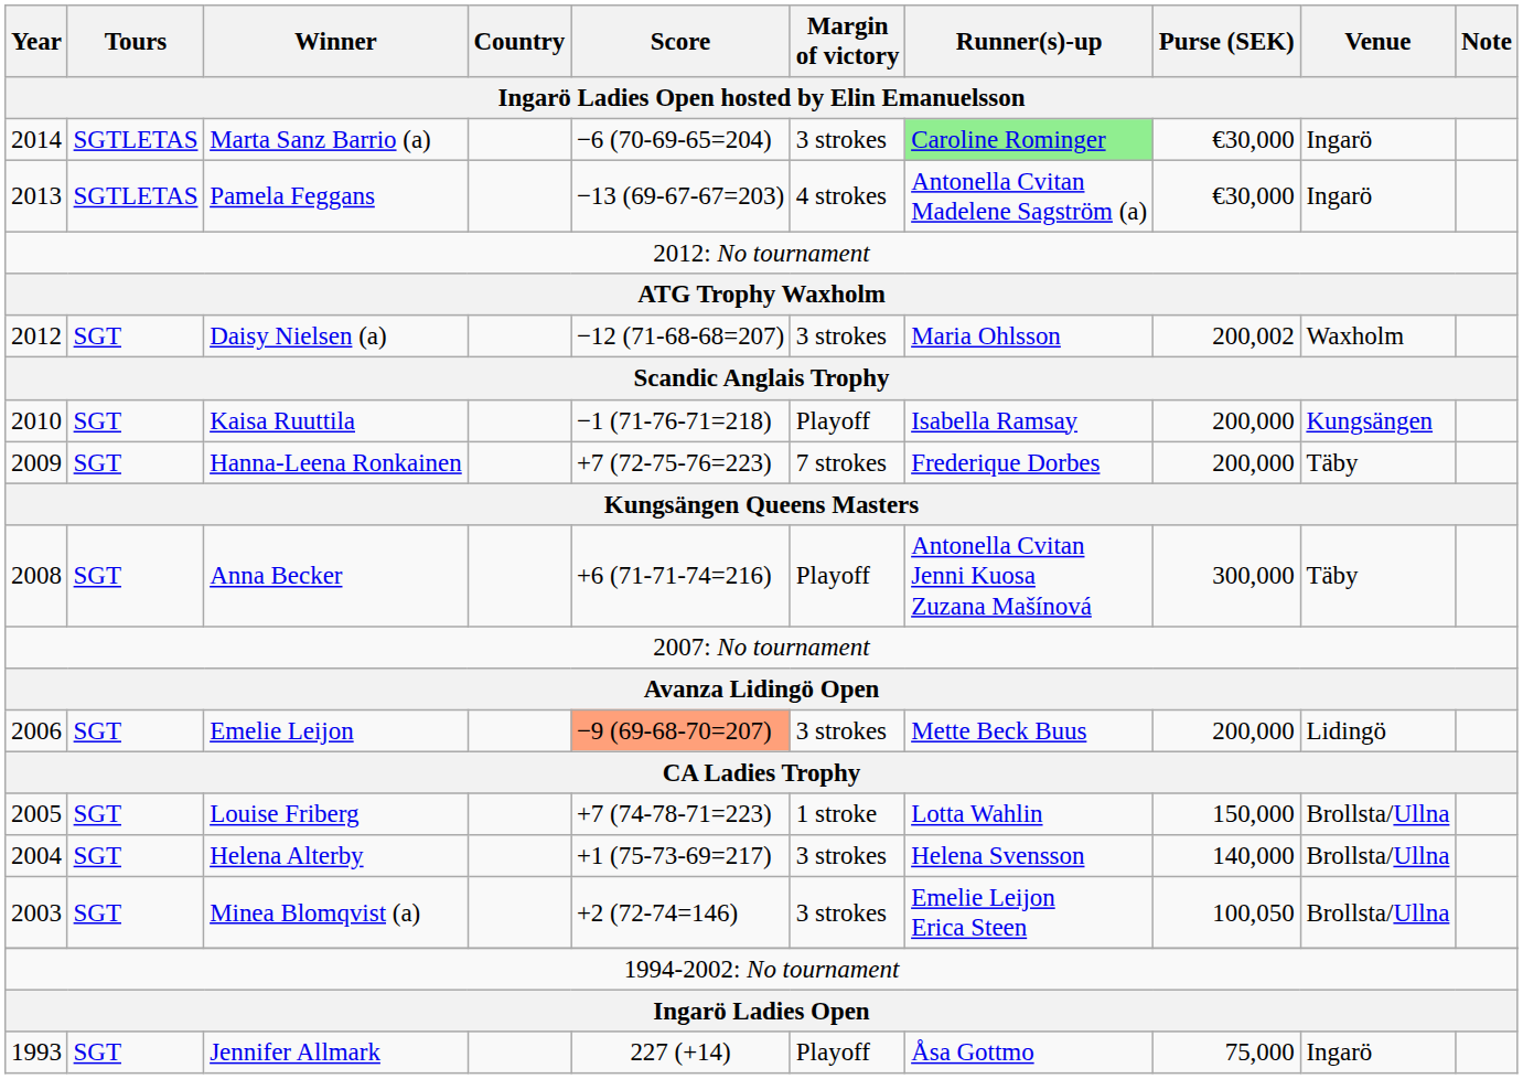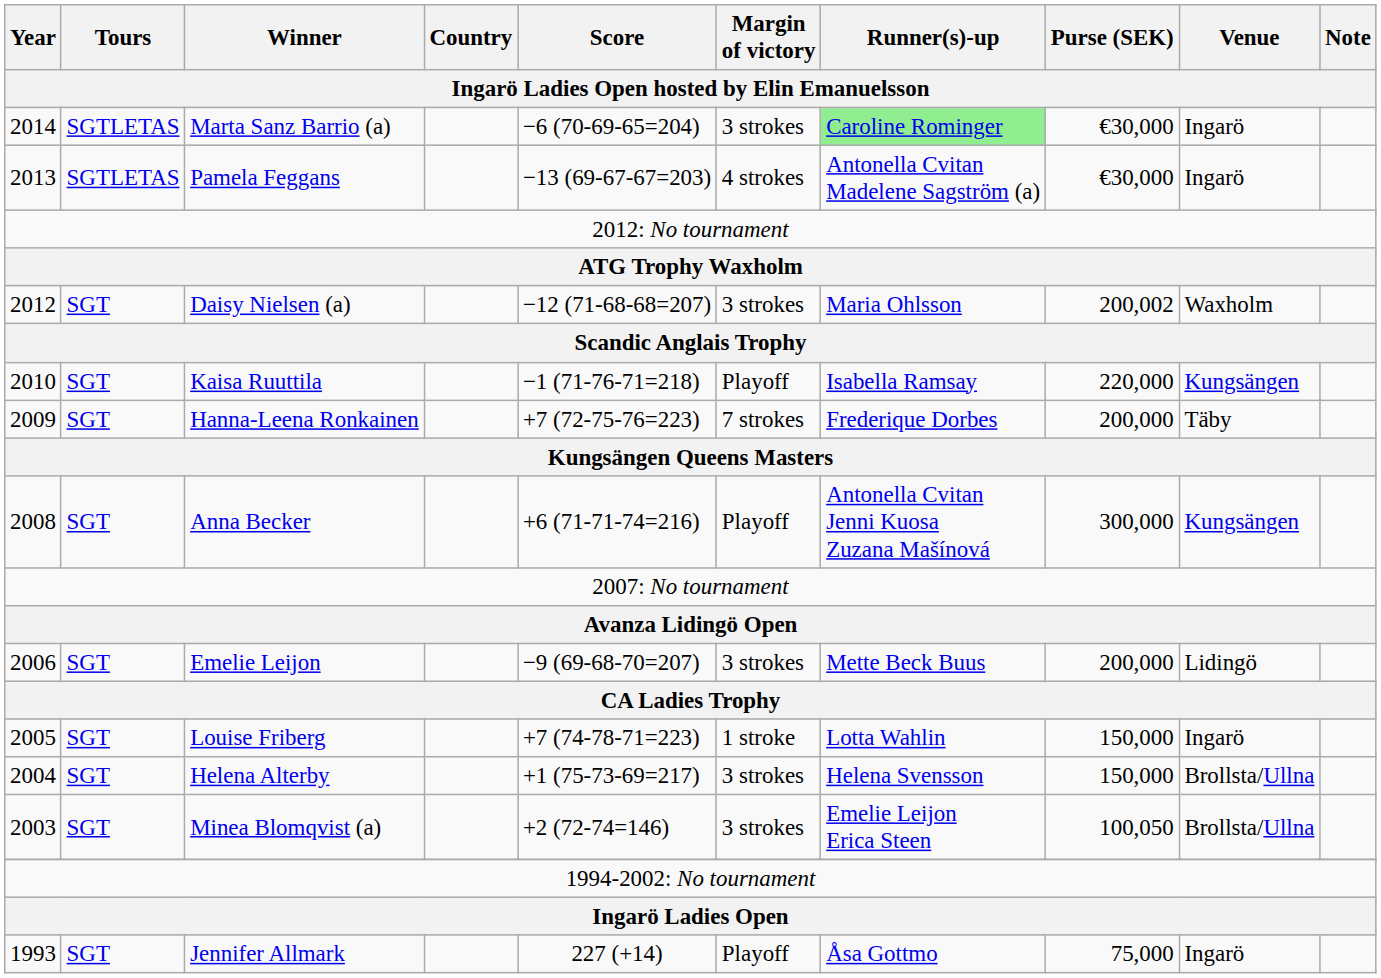Kaisa Ruuttila | Purse (SEK): 200,000 -> 220,000
Anna Becker | Venue: Täby -> Kungsängen
Emelie Leijon | Score: lightsalmon background -> no background
Louise Friberg | Venue: Brollsta/Ullna -> Ingarö
Helena Alterby | Purse (SEK): 140,000 -> 150,000
